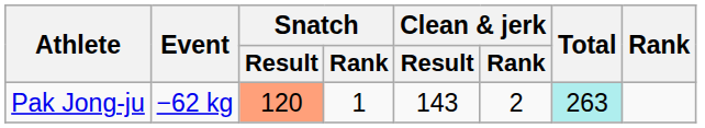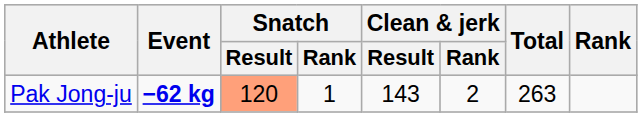Pak Jong-ju | Event: normal -> bold
Pak Jong-ju | Total: paleturquoise background -> no background
